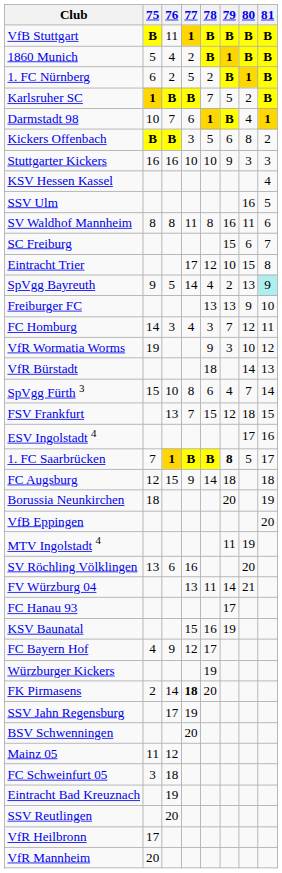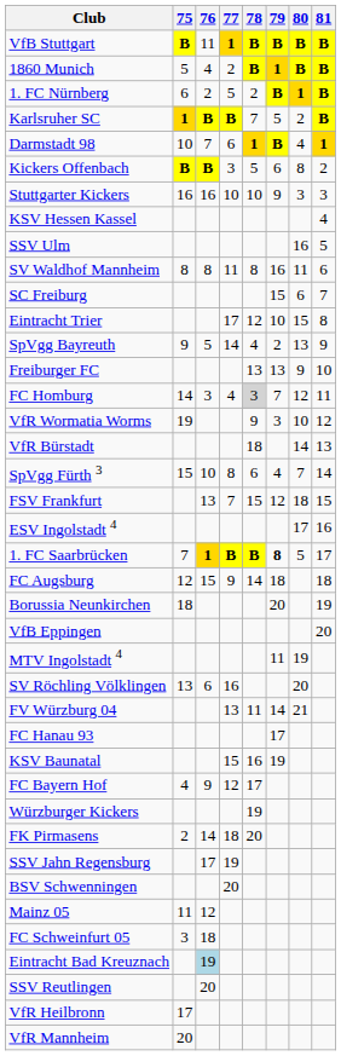SpVgg Bayreuth | 81: paleturquoise background -> no background
FC Homburg | 78: no background -> lightgrey background
FK Pirmasens | 77: bold -> normal
Eintracht Bad Kreuznach | 76: no background -> lightblue background
